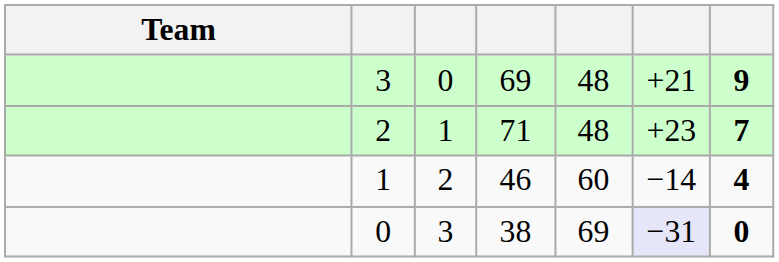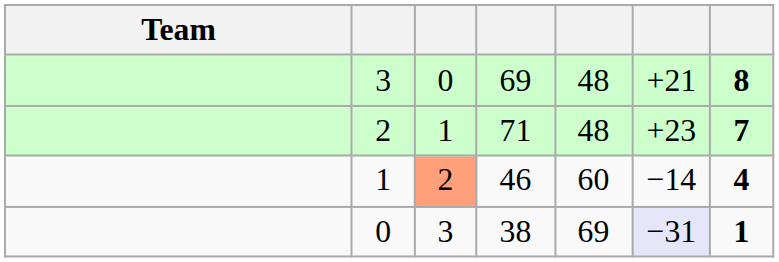row 2 | column 7: 9 -> 8
row 4 | column 3: no background -> lightsalmon background
row 5 | column 7: 0 -> 1
